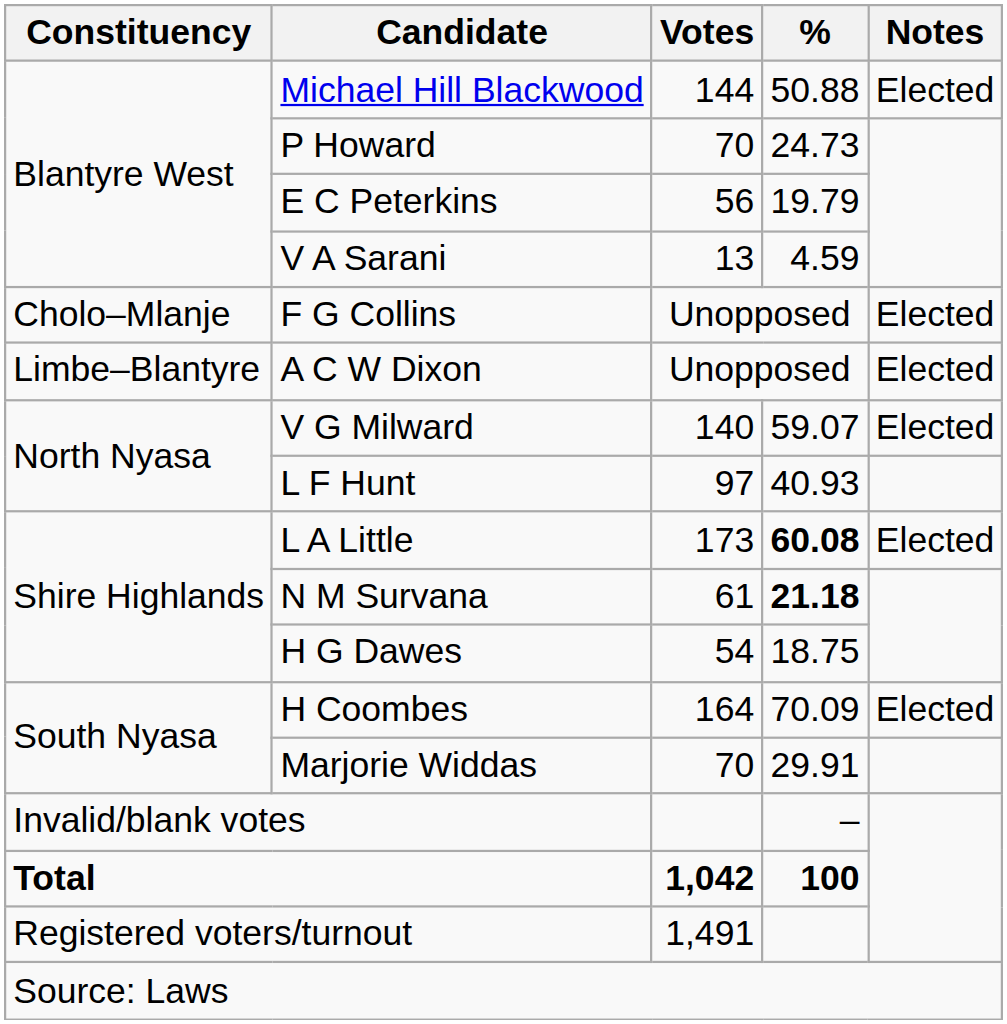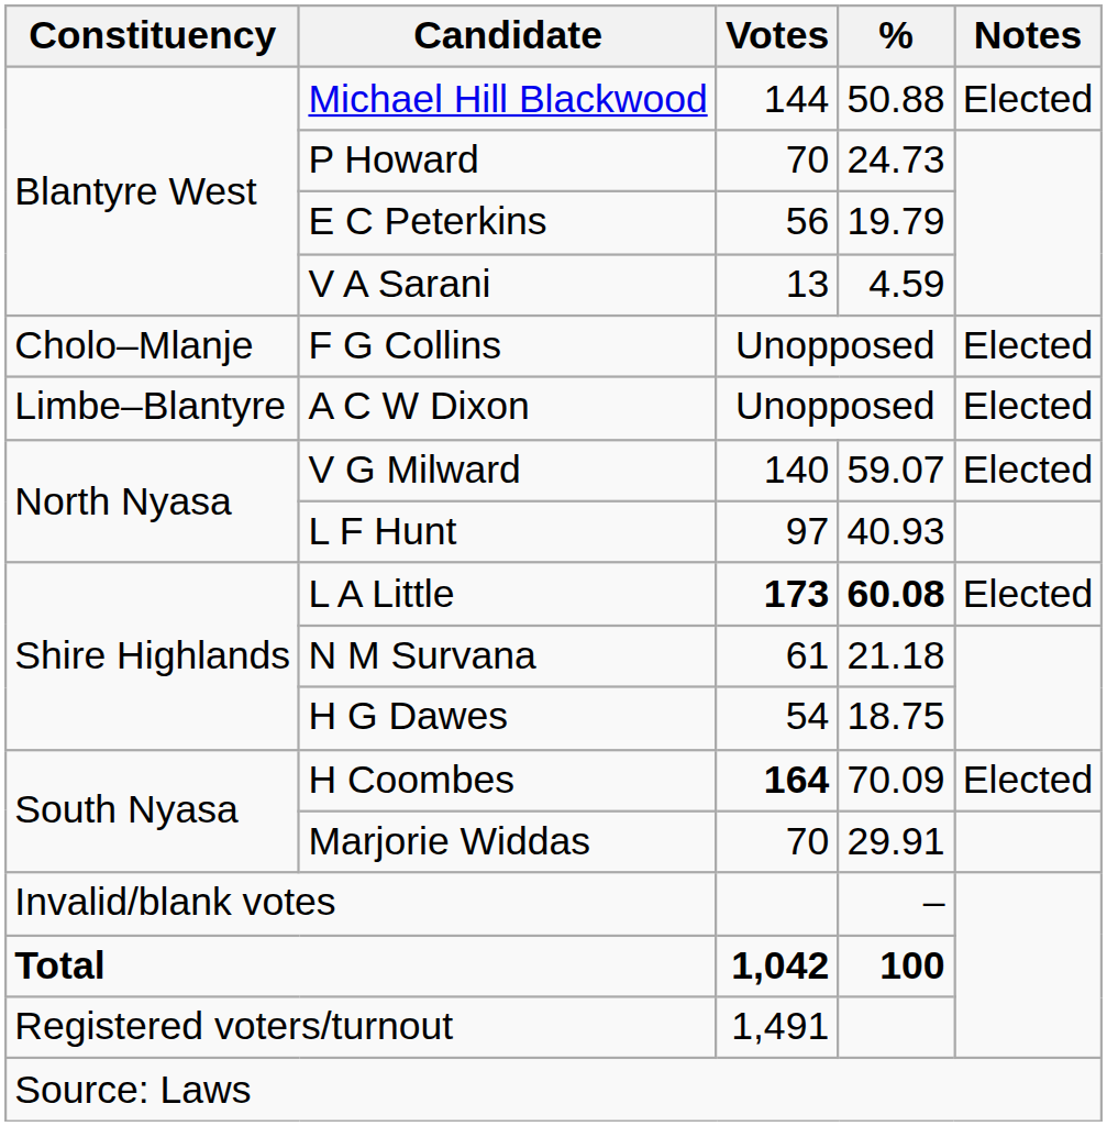L A Little | Votes: normal -> bold
N M Survana | %: bold -> normal
H Coombes | Votes: normal -> bold
